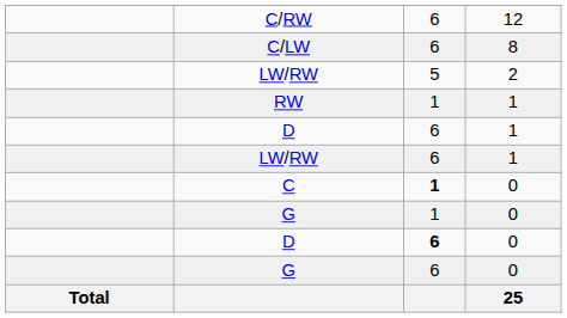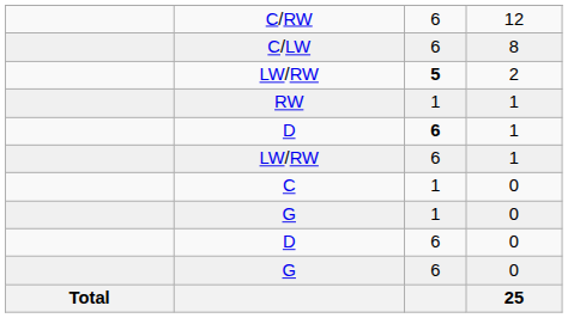LW/RW / 2 | column 3: normal -> bold
D / 1 | column 3: normal -> bold
C | column 3: bold -> normal
D / 0 | column 3: bold -> normal
